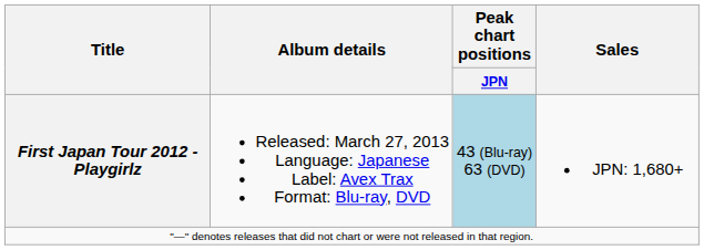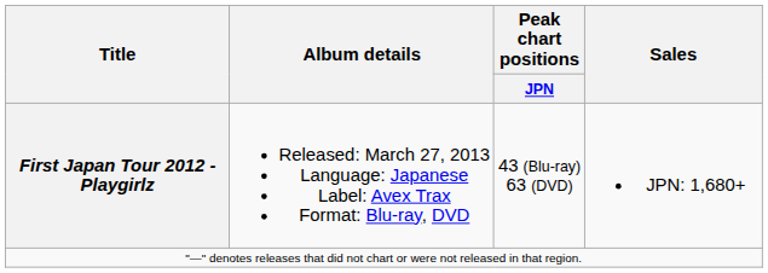First Japan Tour 2012 - Playgirlz | Peak chart positions / JPN: lightblue background -> no background
